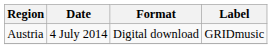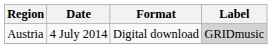Austria | Label: no background -> lightgrey background
